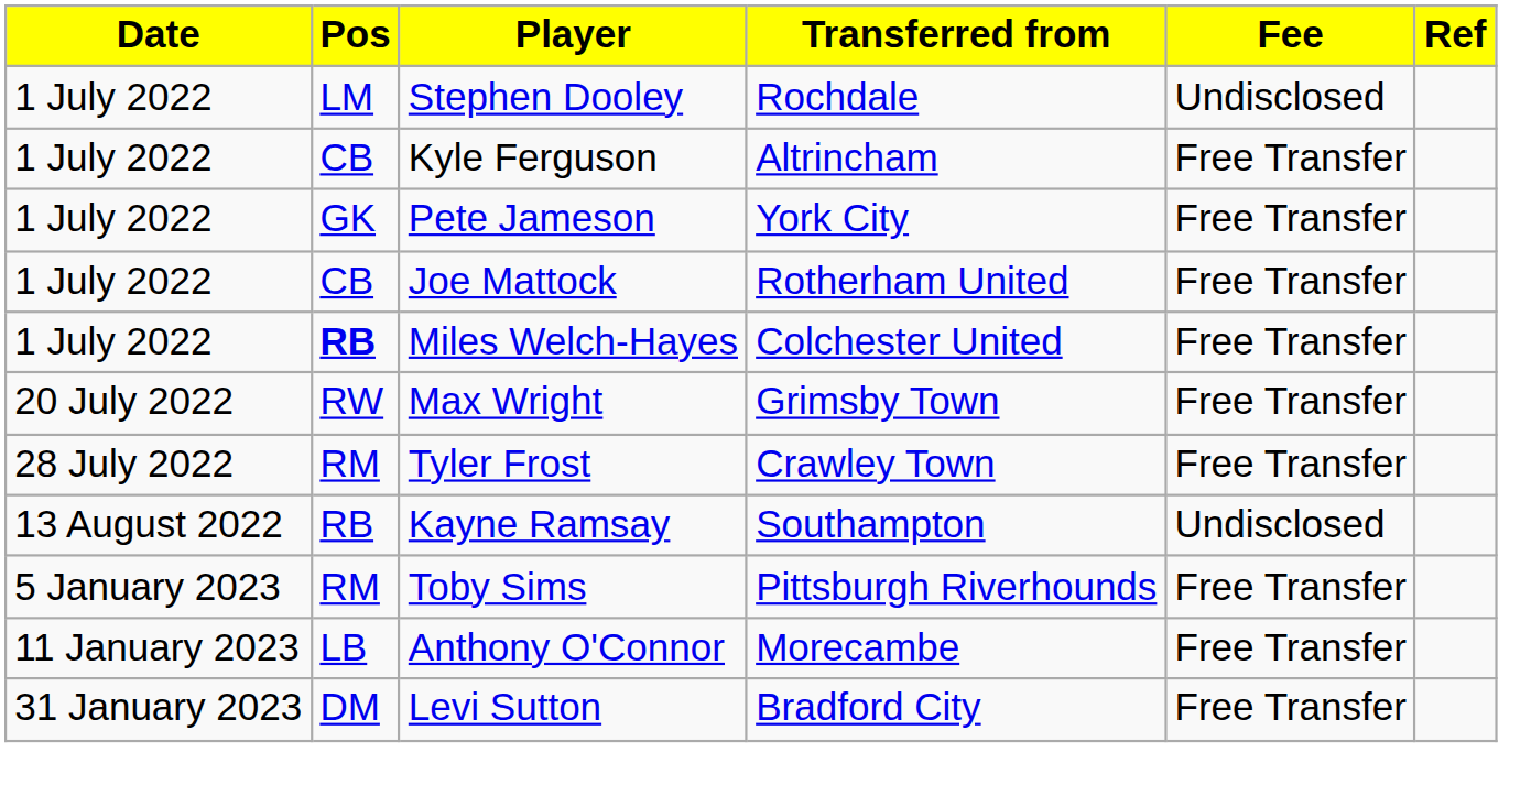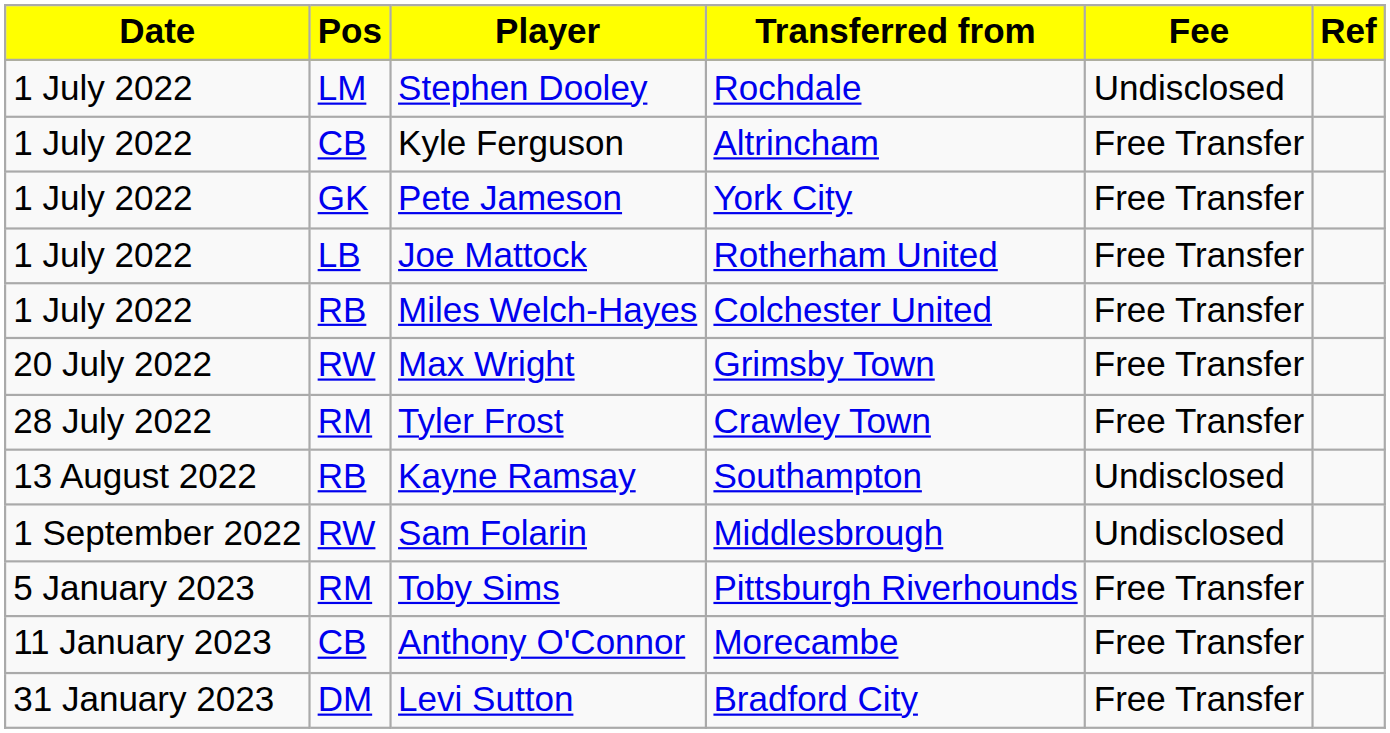Joe Mattock | Pos: CB -> LB
Miles Welch-Hayes | Pos: bold -> normal
+ row: 1 September 2022 | RW | Sam Folarin | Middlesbrough | Undisclosed
Anthony O'Connor | Pos: LB -> CB
